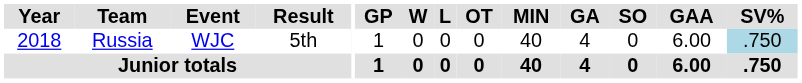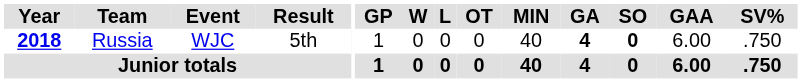Russia | Year: normal -> bold
Russia | GA: normal -> bold
Russia | SO: normal -> bold
Russia | SV%: lightblue background -> no background
